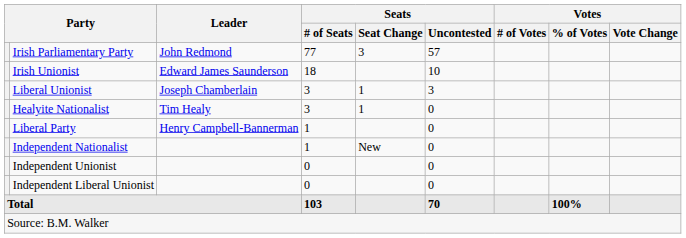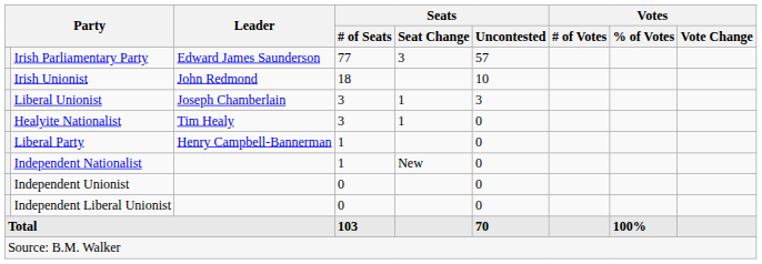Irish Parliamentary Party | Leader: John Redmond -> Edward James Saunderson
Irish Unionist | Leader: Edward James Saunderson -> John Redmond
